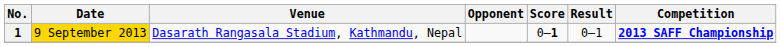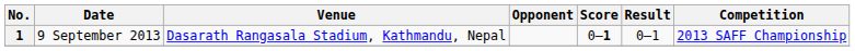1 | Date: gold background -> no background
1 | Competition: bold -> normal
